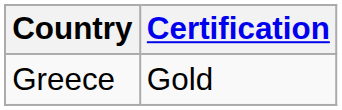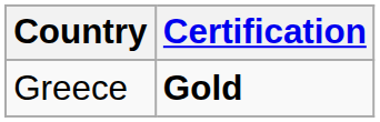Greece | Certification: normal -> bold
